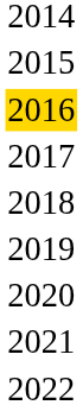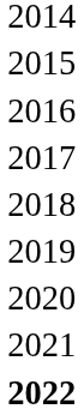2016 | column 1: gold background -> no background
2022 | column 1: normal -> bold
